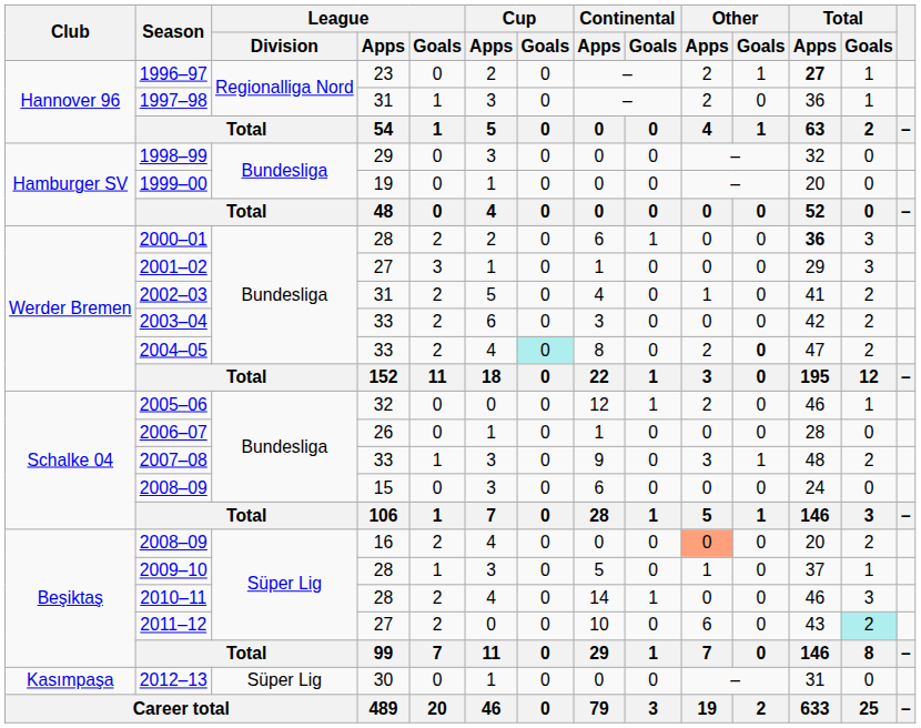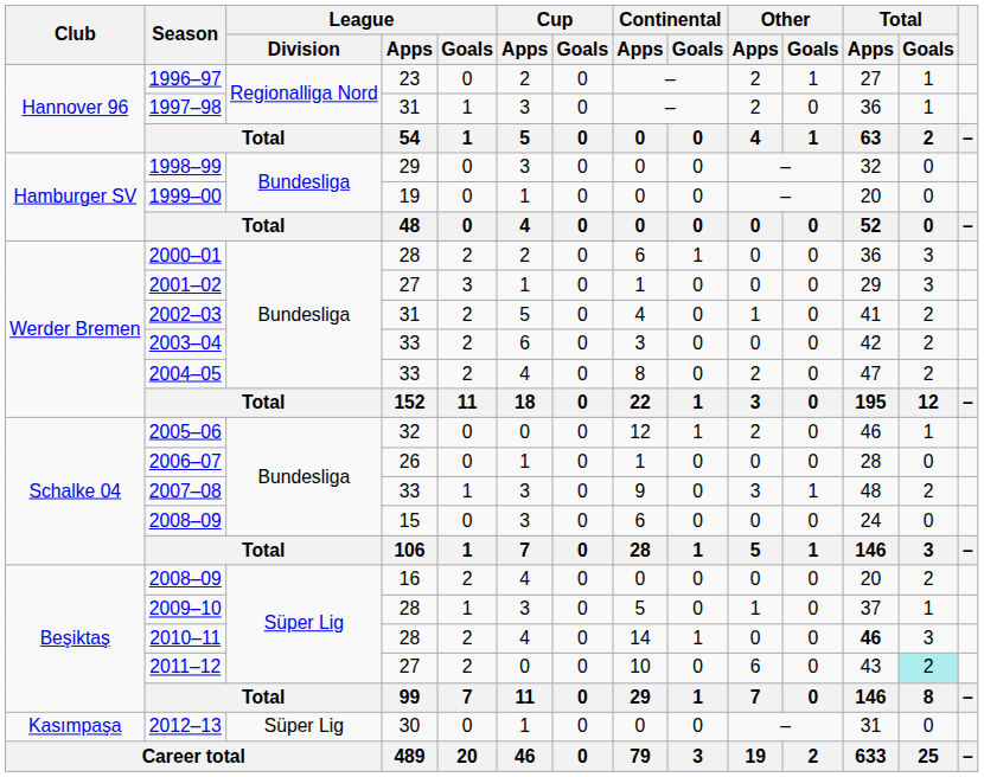1996–97 | Total / Apps: bold -> normal
2000–01 | Total / Apps: bold -> normal
2004–05 | Cup / Goals: paleturquoise background -> no background
2004–05 | Other / Goals: bold -> normal
2008–09 / 16 | Other / Apps: lightsalmon background -> no background
2010–11 | Total / Apps: normal -> bold
